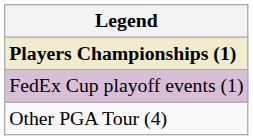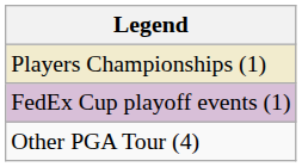row 2 | column 1: bold -> normal
